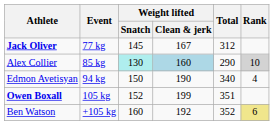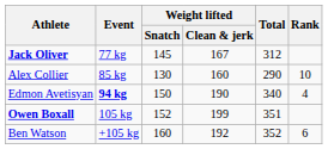Alex Collier | Weight lifted / Snatch: paleturquoise background -> no background
Alex Collier | Weight lifted / Clean & jerk: lightblue background -> no background
Alex Collier | Rank: lightgrey background -> no background
Edmon Avetisyan | Event: normal -> bold
Ben Watson | Rank: khaki background -> no background
